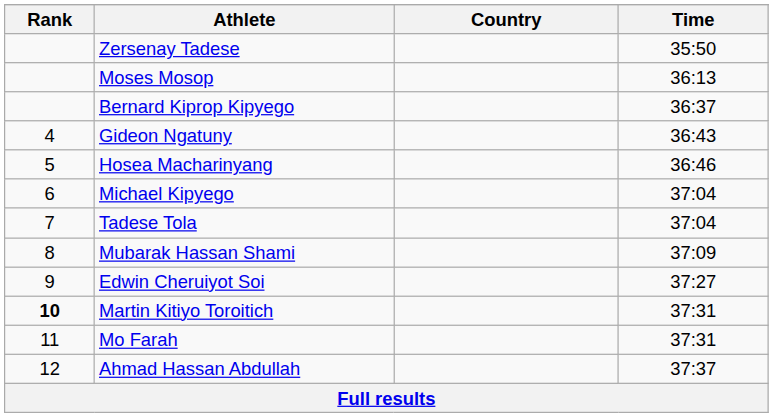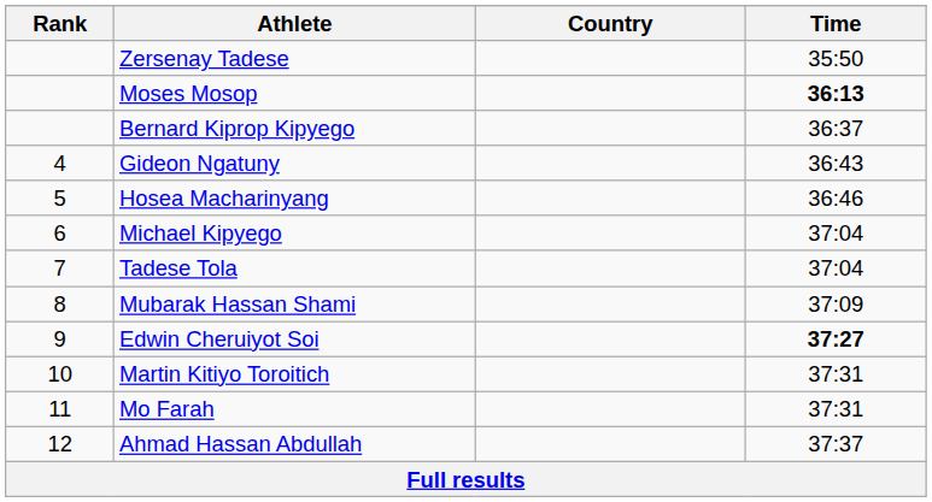Moses Mosop | Time: normal -> bold
Edwin Cheruiyot Soi | Time: normal -> bold
Martin Kitiyo Toroitich | Rank: bold -> normal
